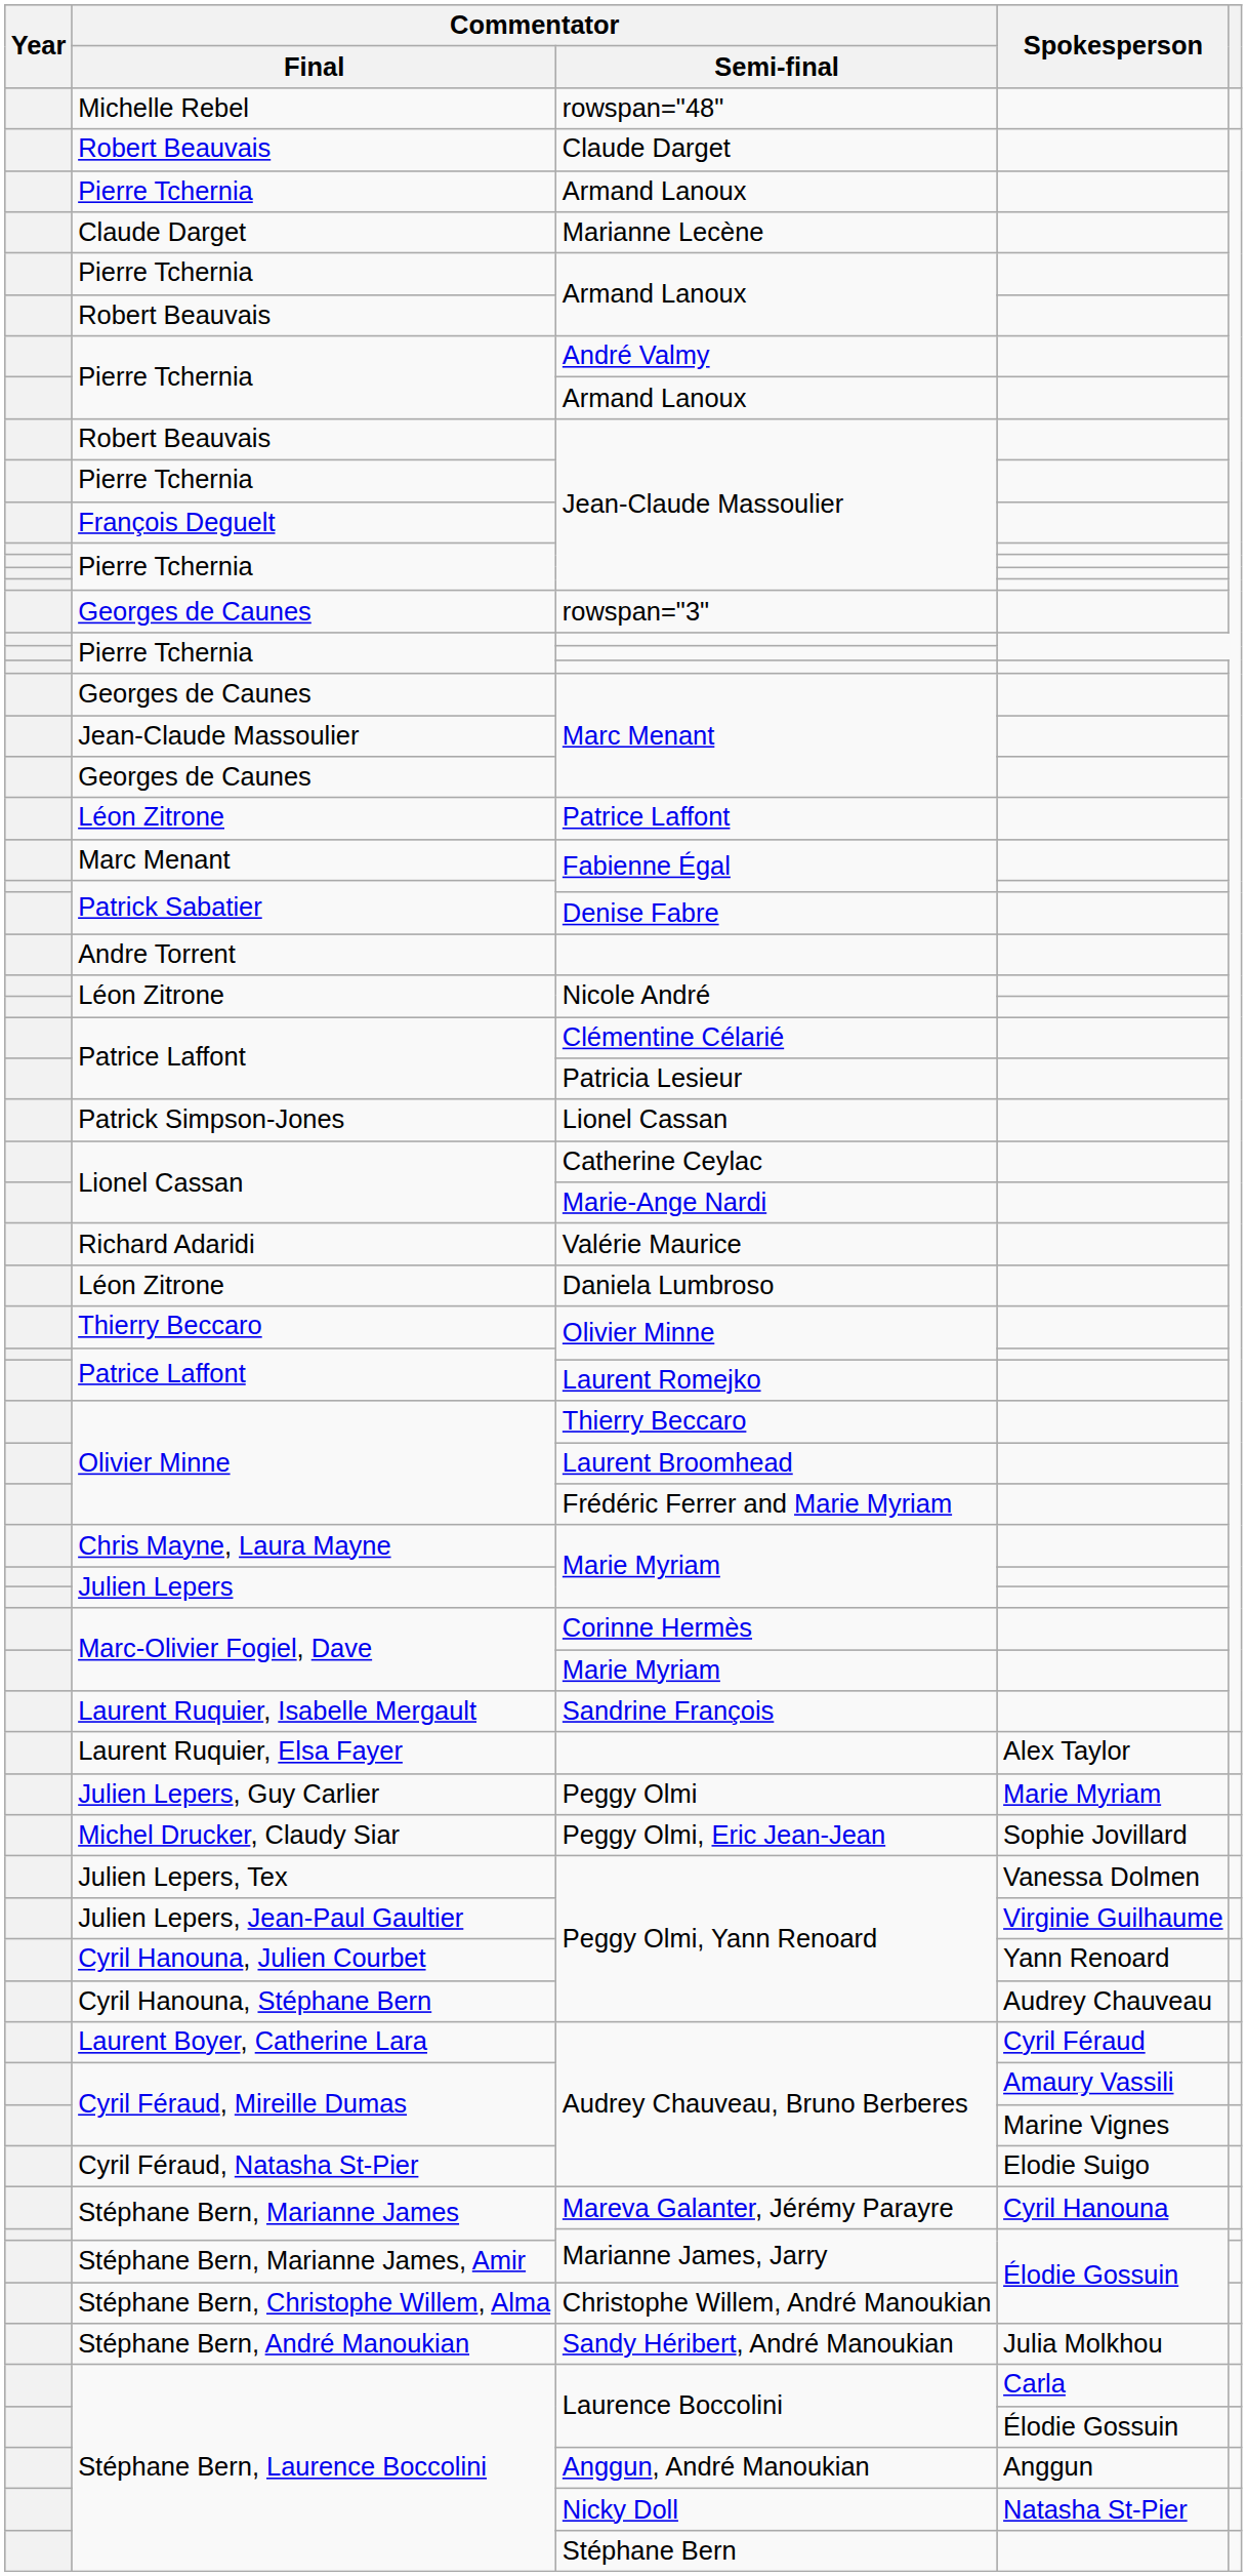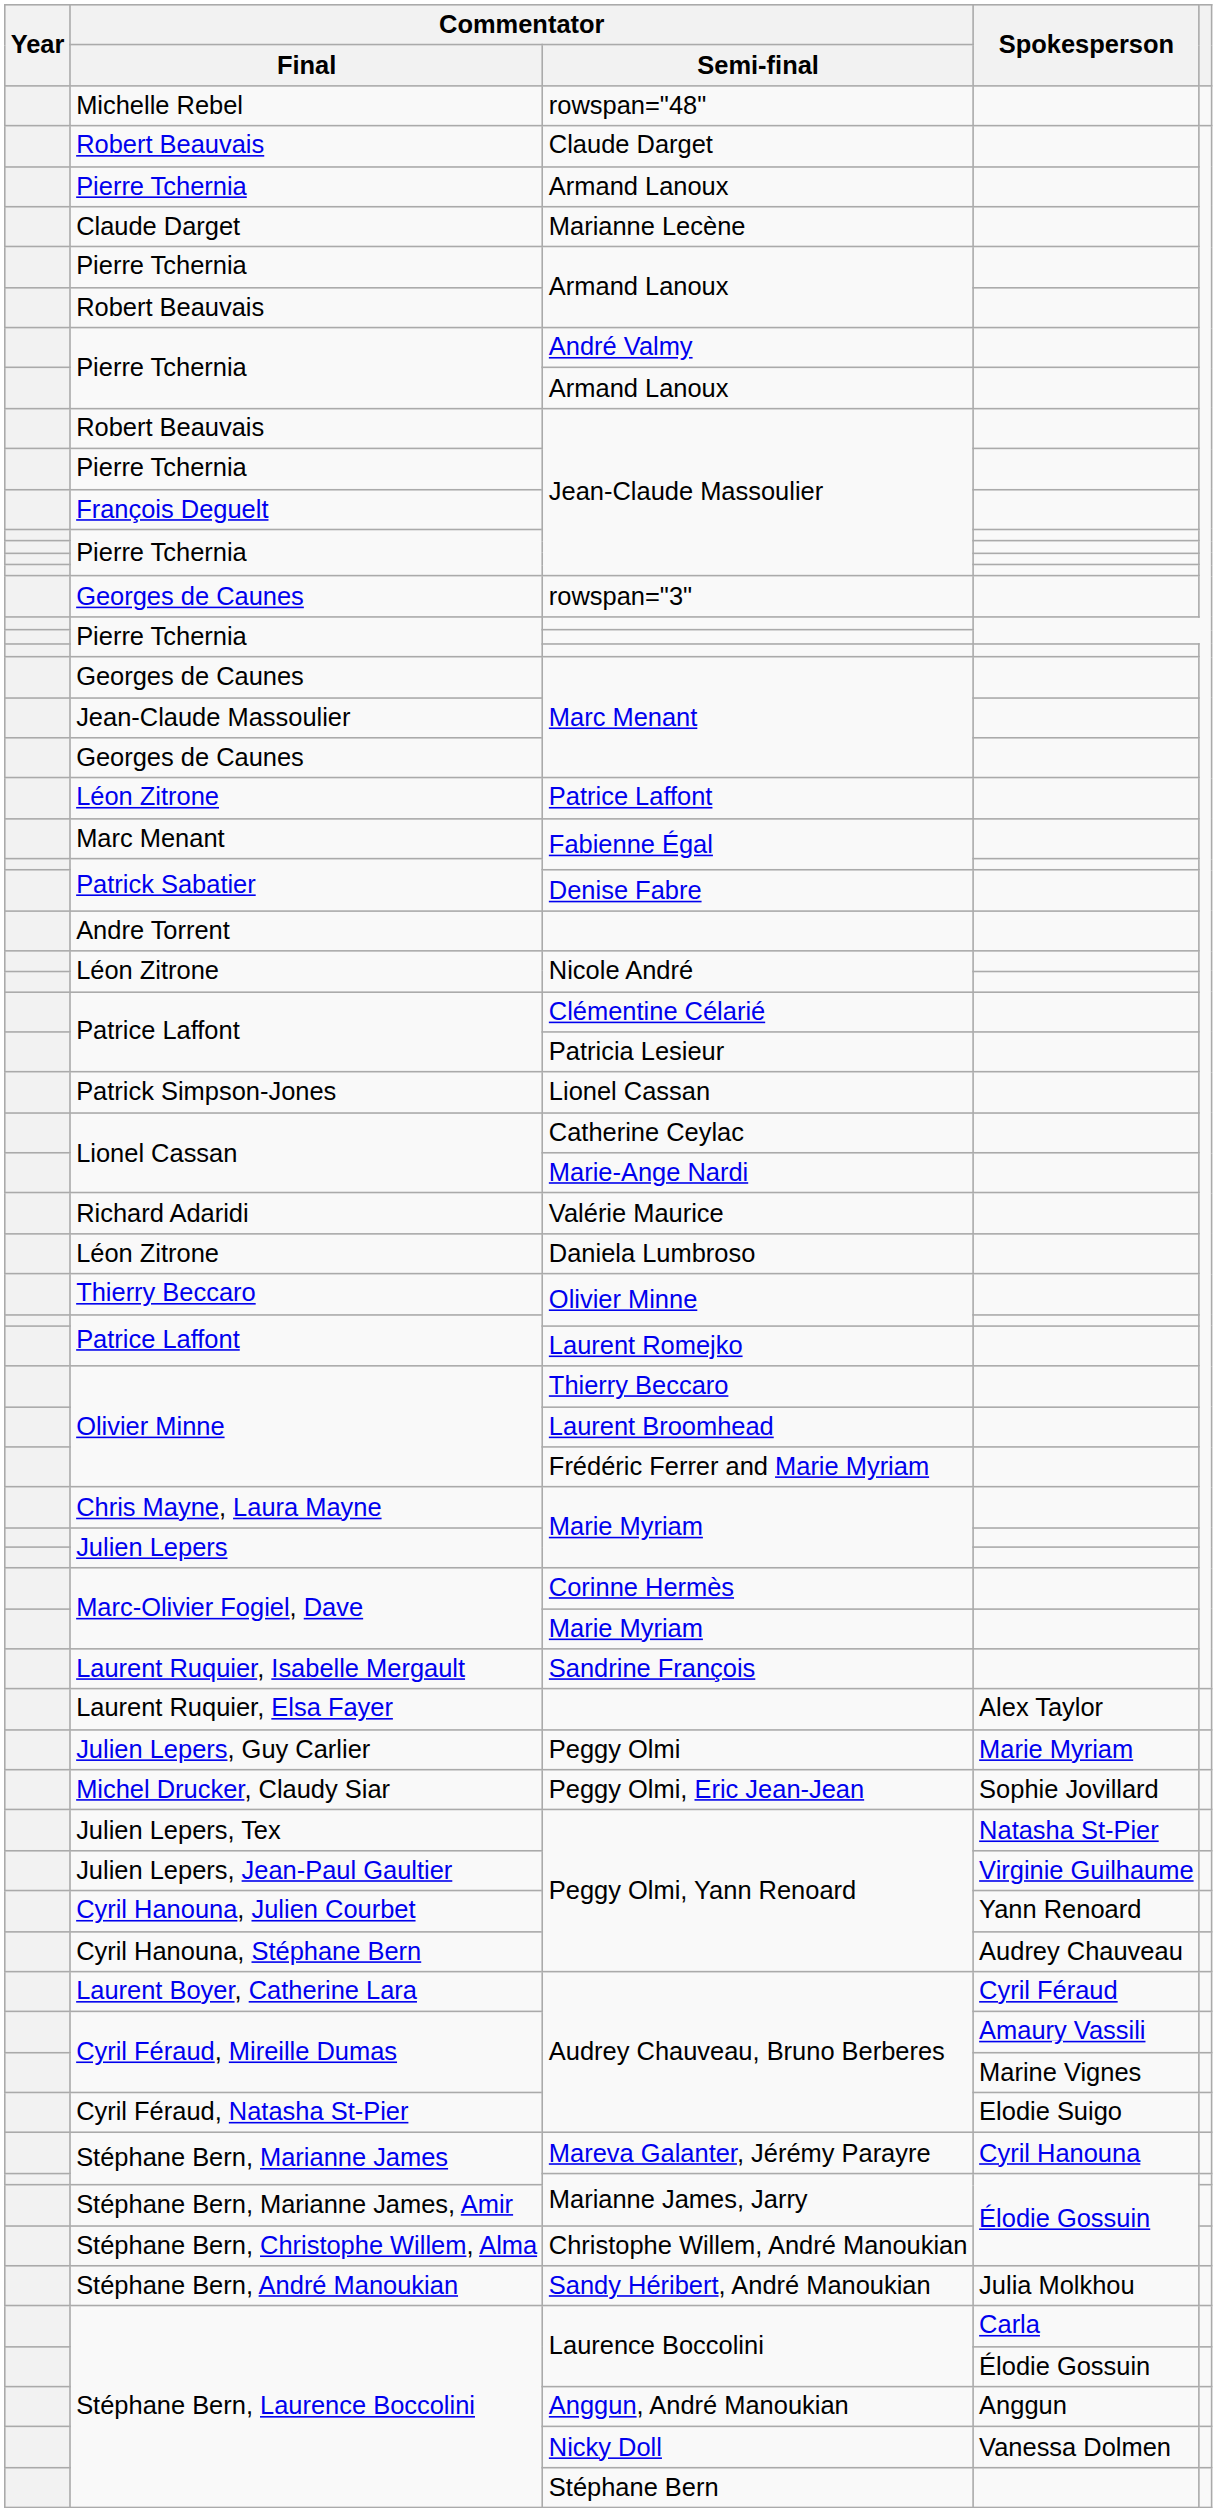Julien Lepers, Tex / Peggy Olmi, Yann Renoard | Spokesperson: Vanessa Dolmen -> Natasha St-Pier
Nicky Doll | Spokesperson: Natasha St-Pier -> Vanessa Dolmen
